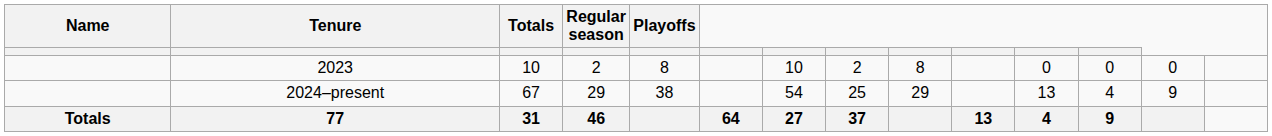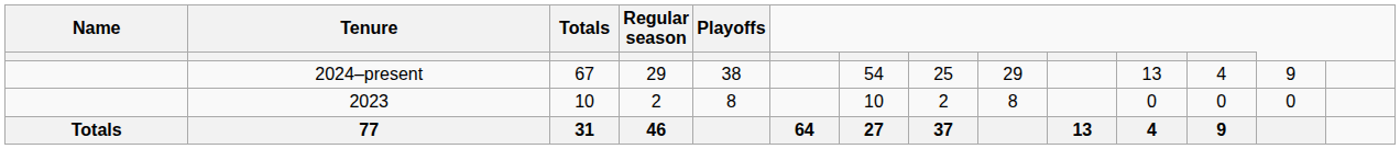rows swapped: 2023 <-> 2024–present
